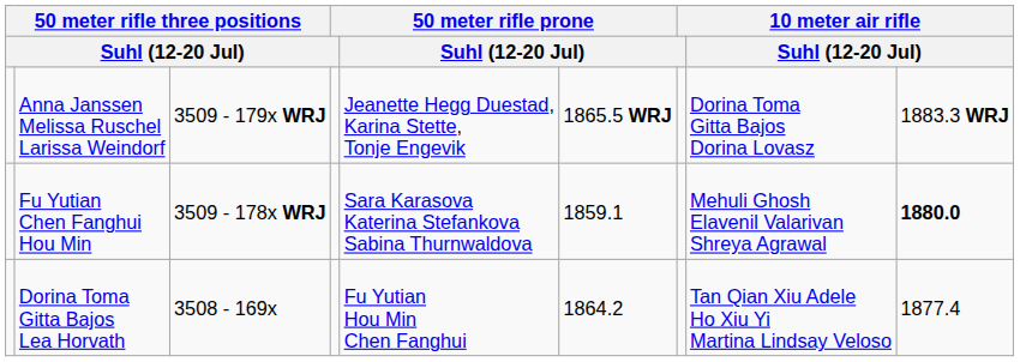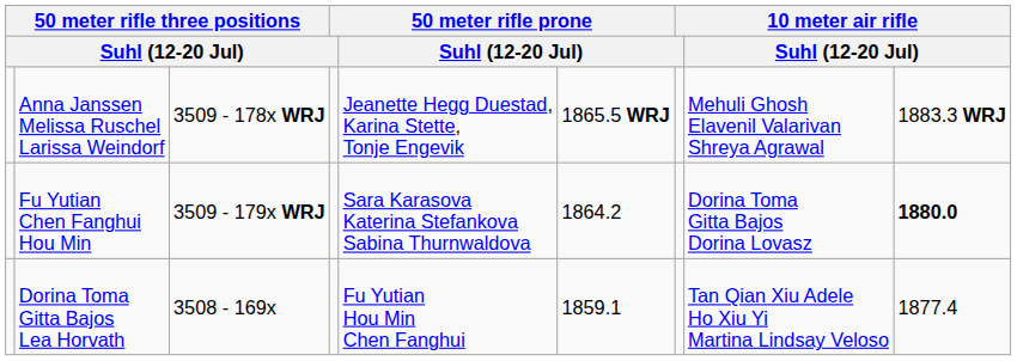Anna Janssen Melissa Ruschel Larissa Weindorf | column 3: 3509 - 179x WRJ -> 3509 - 178x WRJ
Anna Janssen Melissa Ruschel Larissa Weindorf | column 8: Dorina Toma Gitta Bajos Dorina Lovasz -> Mehuli Ghosh Elavenil Valarivan Shreya Agrawal
Fu Yutian Chen Fanghui Hou Min | column 3: 3509 - 178x WRJ -> 3509 - 179x WRJ
Fu Yutian Chen Fanghui Hou Min | column 6: 1859.1 -> 1864.2
Fu Yutian Chen Fanghui Hou Min | column 8: Mehuli Ghosh Elavenil Valarivan Shreya Agrawal -> Dorina Toma Gitta Bajos Dorina Lovasz
Dorina Toma Gitta Bajos Lea Horvath | column 6: 1864.2 -> 1859.1
